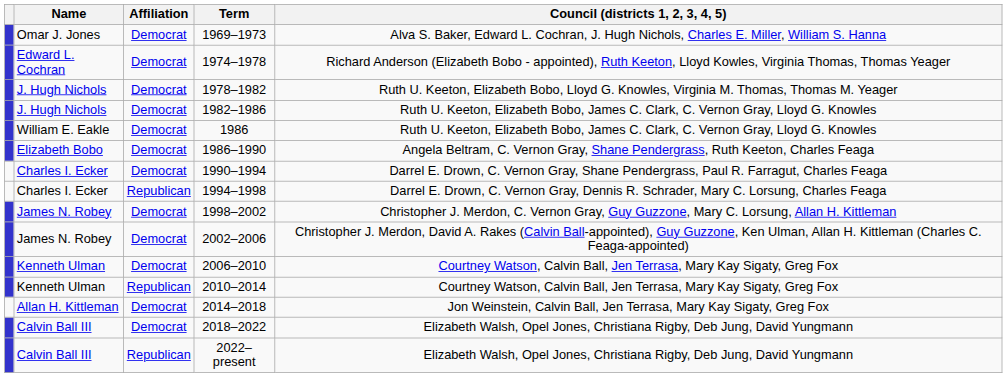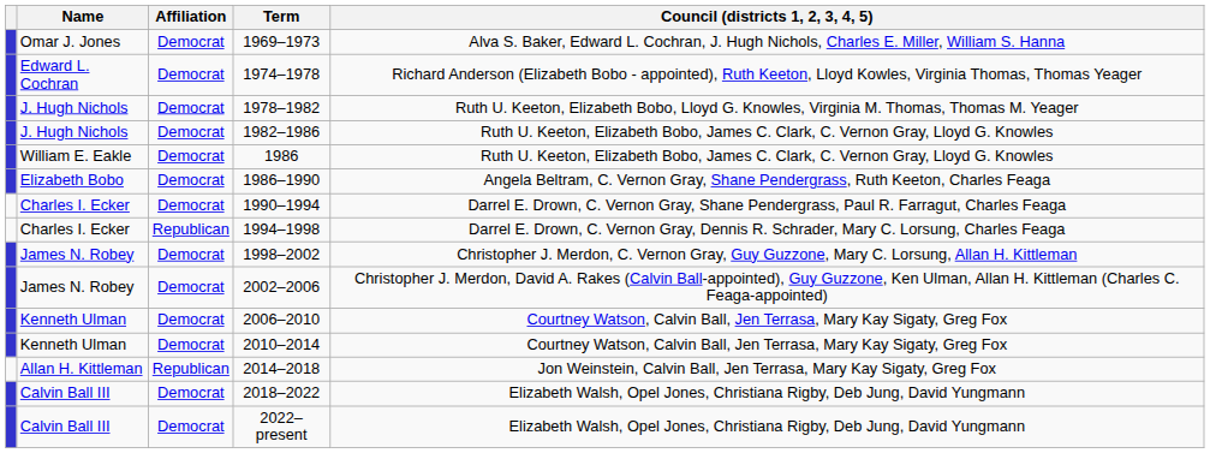2010–2014 | Affiliation: Republican -> Democrat
2014–2018 | Affiliation: Democrat -> Republican
2022–present | Affiliation: Republican -> Democrat
